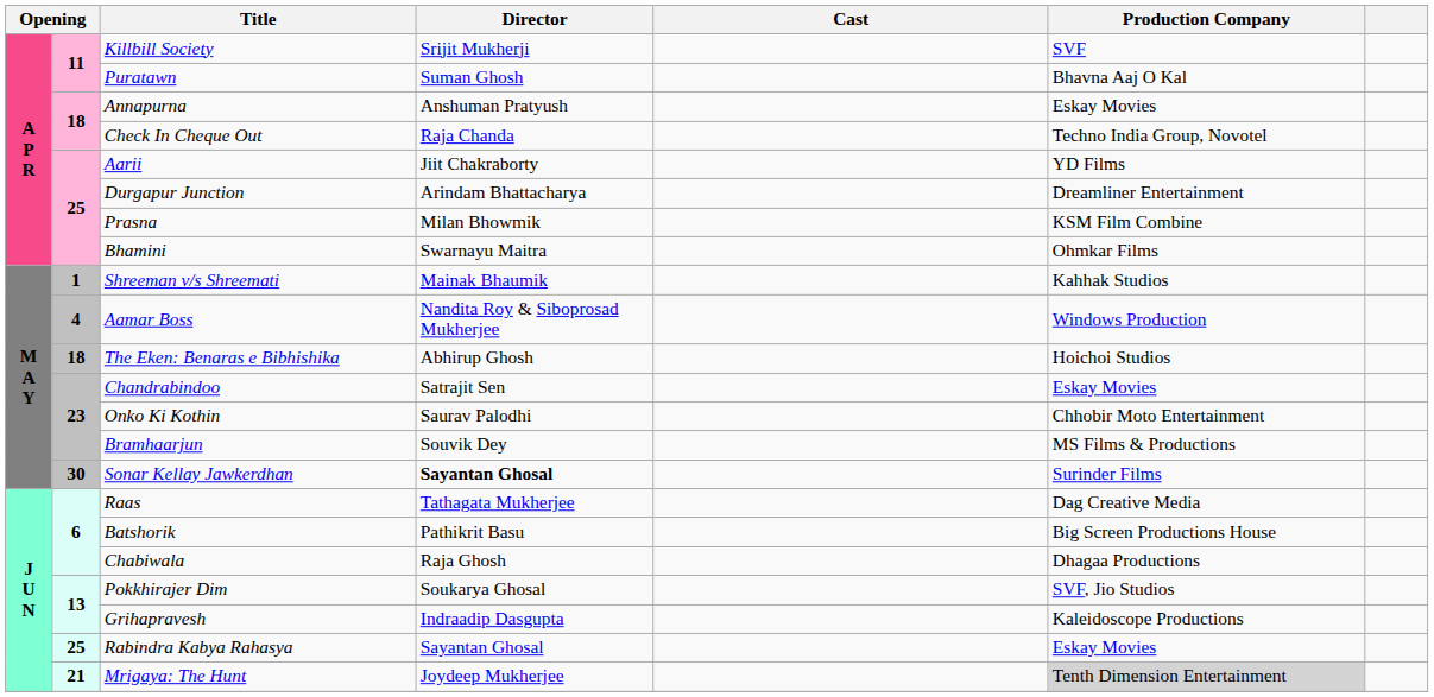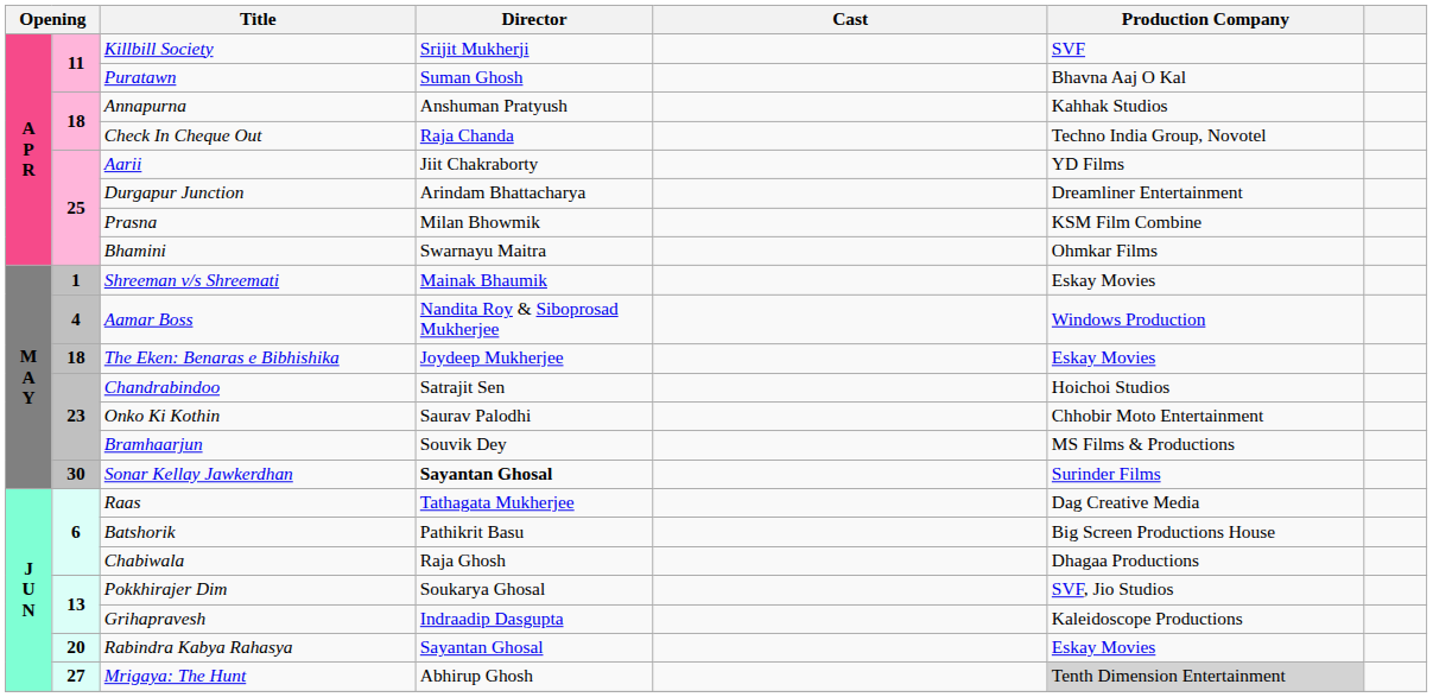Annapurna | Production Company: Eskay Movies -> Kahhak Studios
Shreeman v/s Shreemati | Production Company: Kahhak Studios -> Eskay Movies
The Eken: Benaras e Bibhishika | Director: Abhirup Ghosh -> Joydeep Mukherjee
The Eken: Benaras e Bibhishika | Production Company: Hoichoi Studios -> Eskay Movies
Chandrabindoo | Production Company: Eskay Movies -> Hoichoi Studios
Rabindra Kabya Rahasya | column 2: 25 -> 20
Mrigaya: The Hunt | column 2: 21 -> 27
Mrigaya: The Hunt | Director: Joydeep Mukherjee -> Abhirup Ghosh
